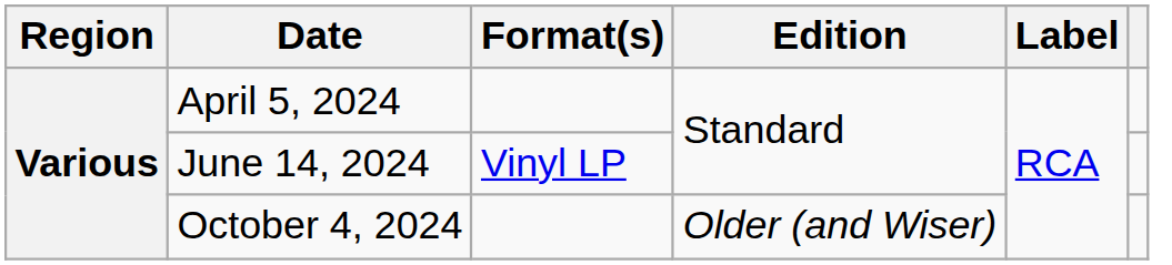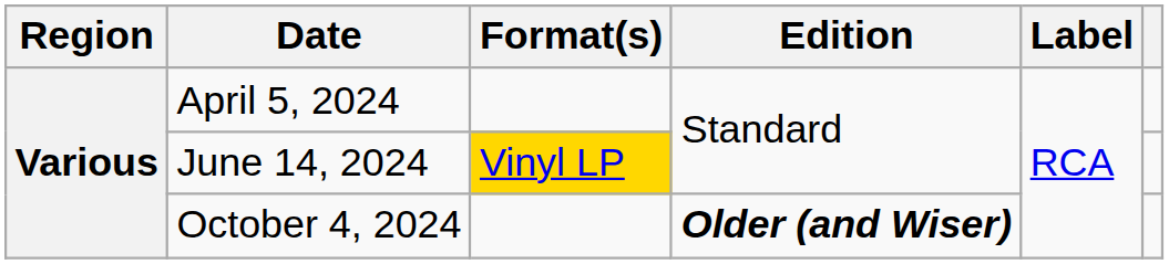June 14, 2024 | Format(s): no background -> gold background
October 4, 2024 | Edition: normal -> bold
